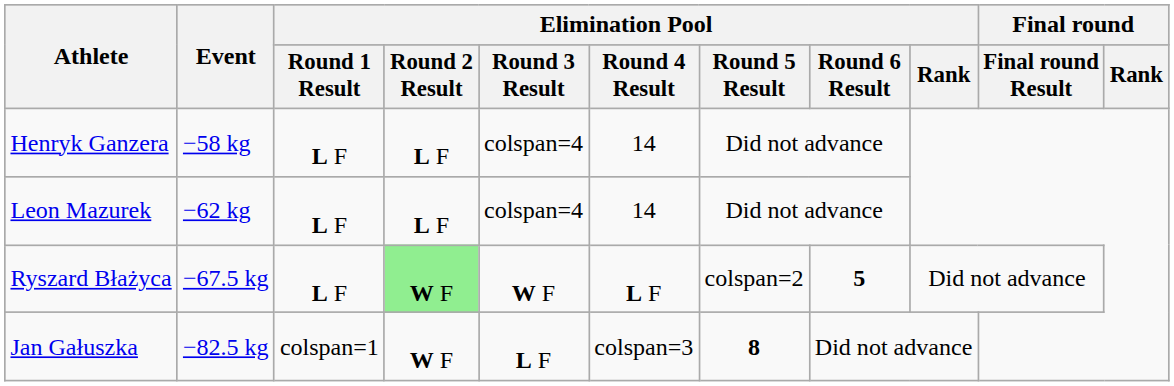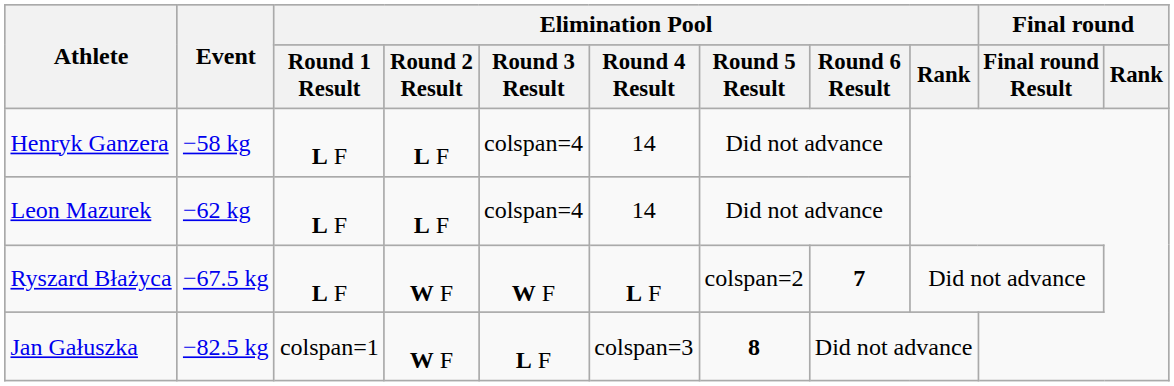Ryszard Błażyca | Elimination Pool / Round 2 Result: lightgreen background -> no background
Ryszard Błażyca | Elimination Pool / Round 6 Result: 5 -> 7
